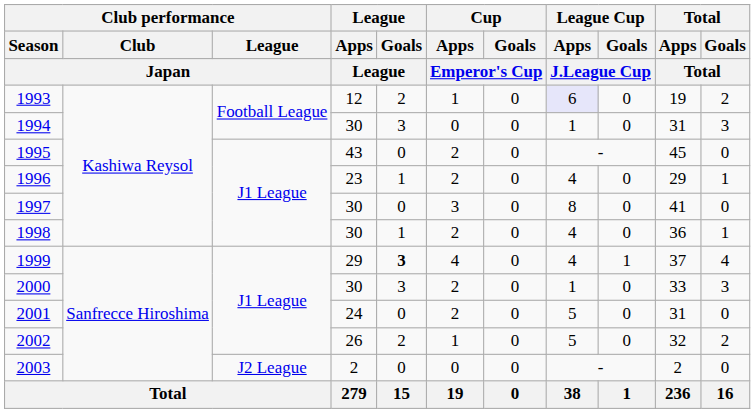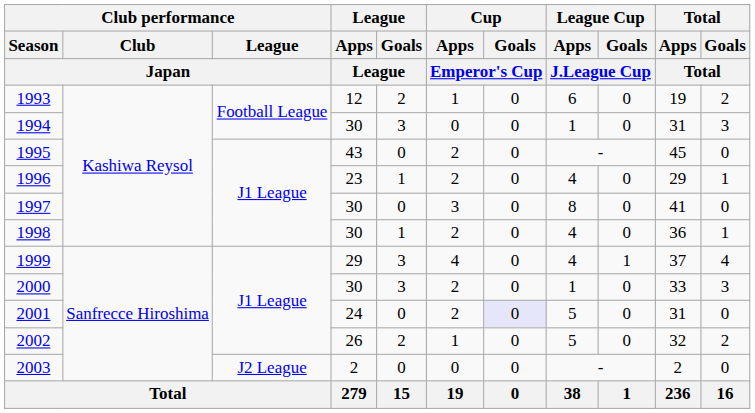1993 | League Cup / Apps / J.League Cup: lavender background -> no background
1999 | League / Goals / League: bold -> normal
2001 | Cup / Goals / Emperor's Cup: no background -> lavender background
